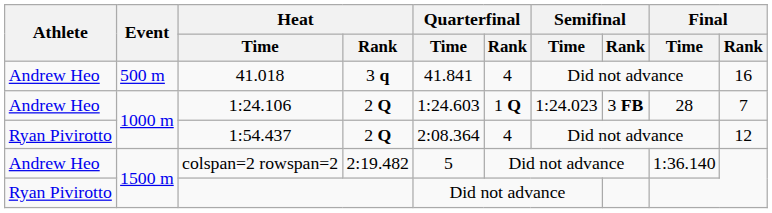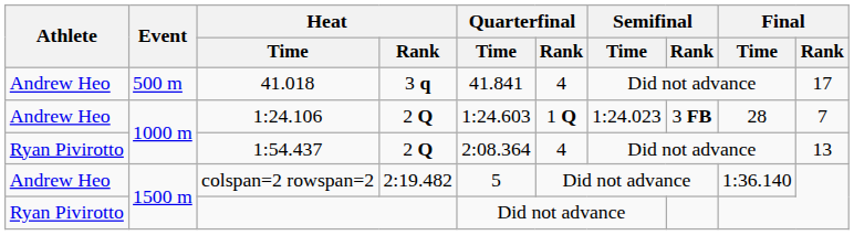41.018 | Final / Rank: 16 -> 17
1:54.437 | Final / Rank: 12 -> 13
